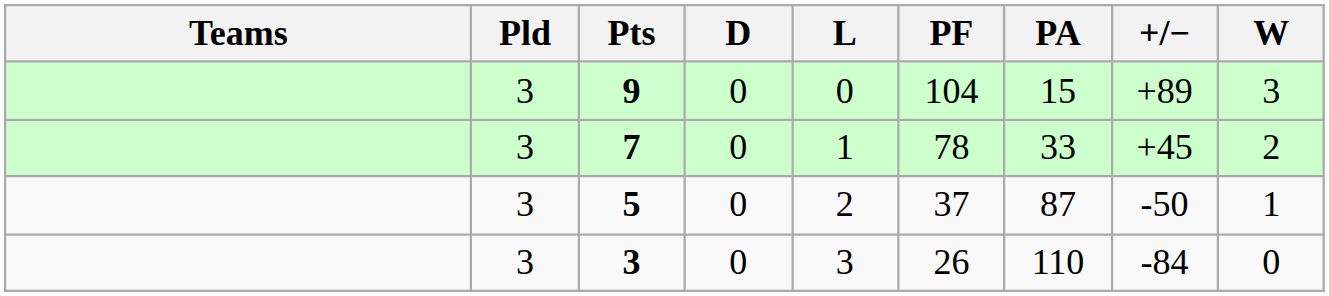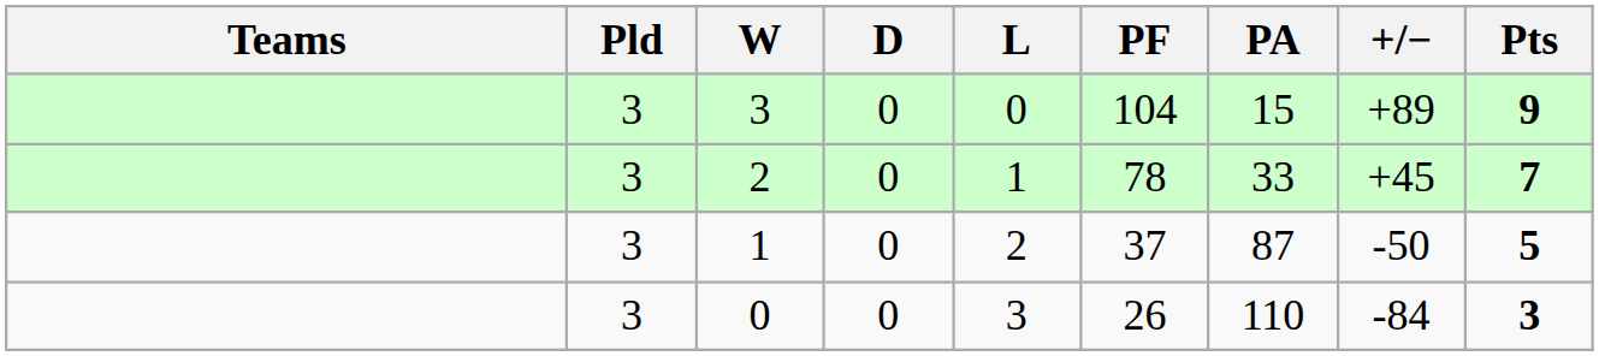columns swapped: W <-> Pts
